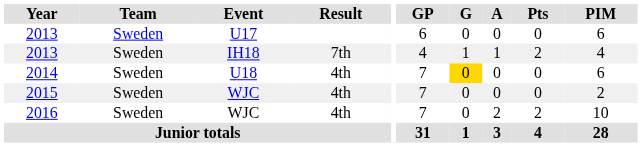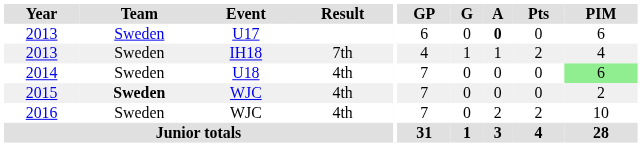2013 / U17 | A: normal -> bold
2014 | G: gold background -> no background
2014 | PIM: no background -> lightgreen background
2015 | Team: normal -> bold
